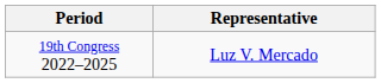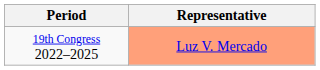19th Congress 2022–2025 | Representative: no background -> lightsalmon background
